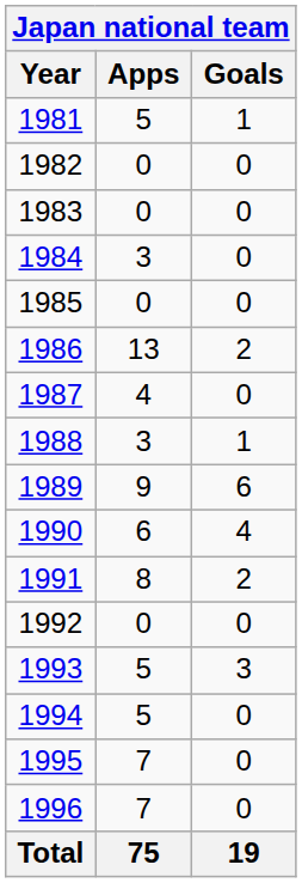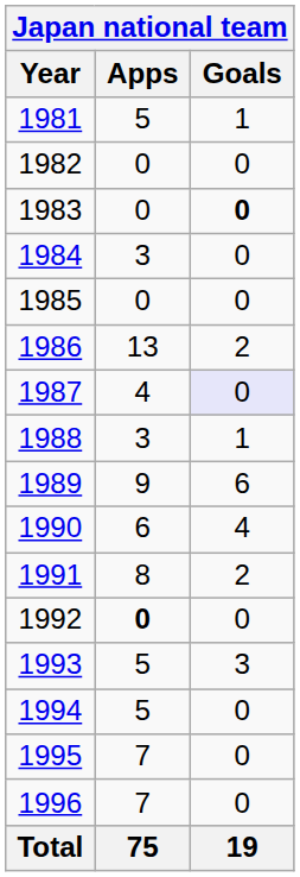1983 | Goals: normal -> bold
1987 | Goals: no background -> lavender background
1992 | Apps: normal -> bold
